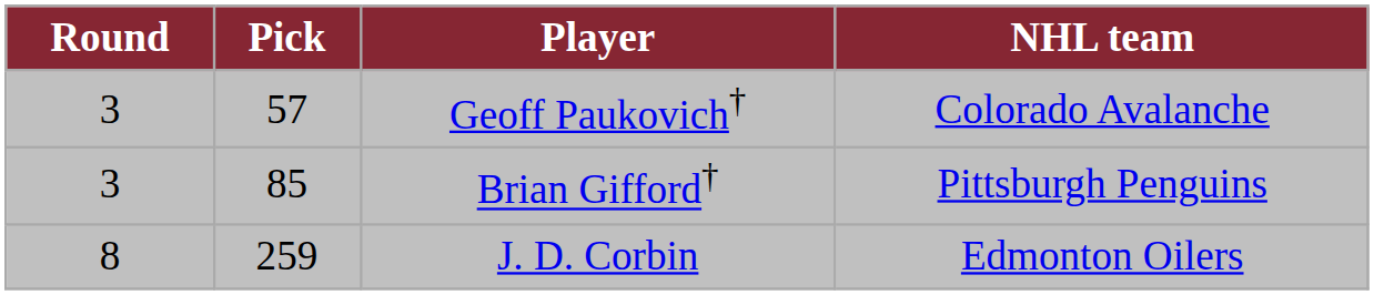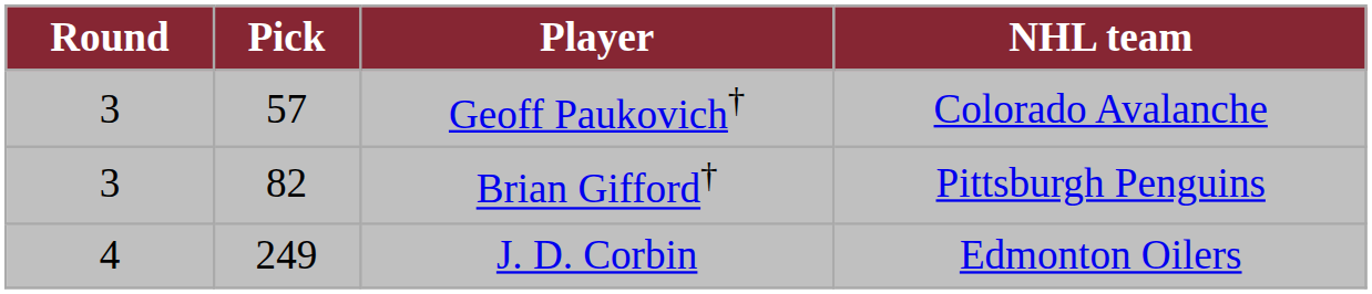Brian Gifford† | Pick: 85 -> 82
J. D. Corbin | Round: 8 -> 4
J. D. Corbin | Pick: 259 -> 249
